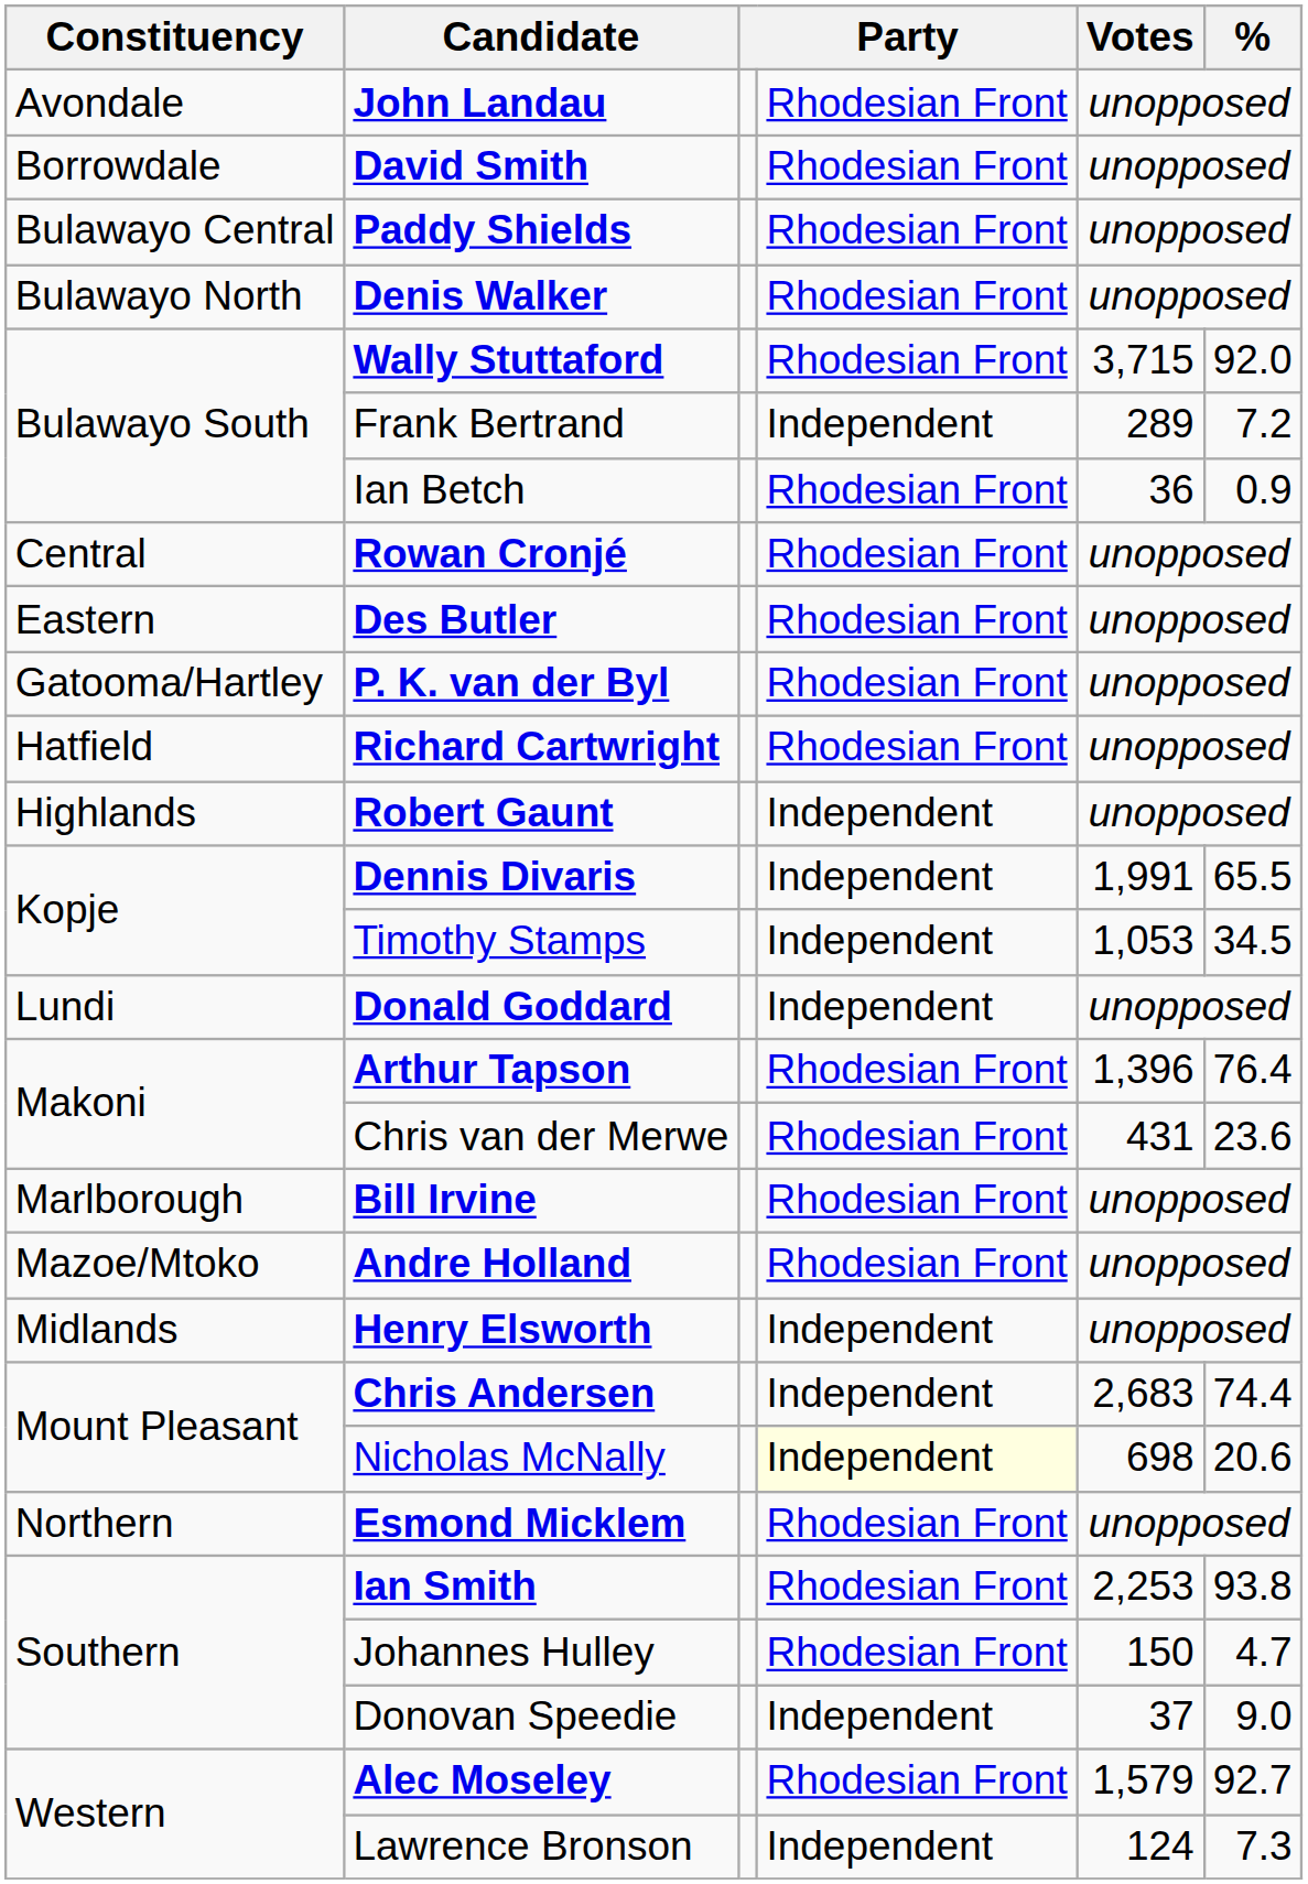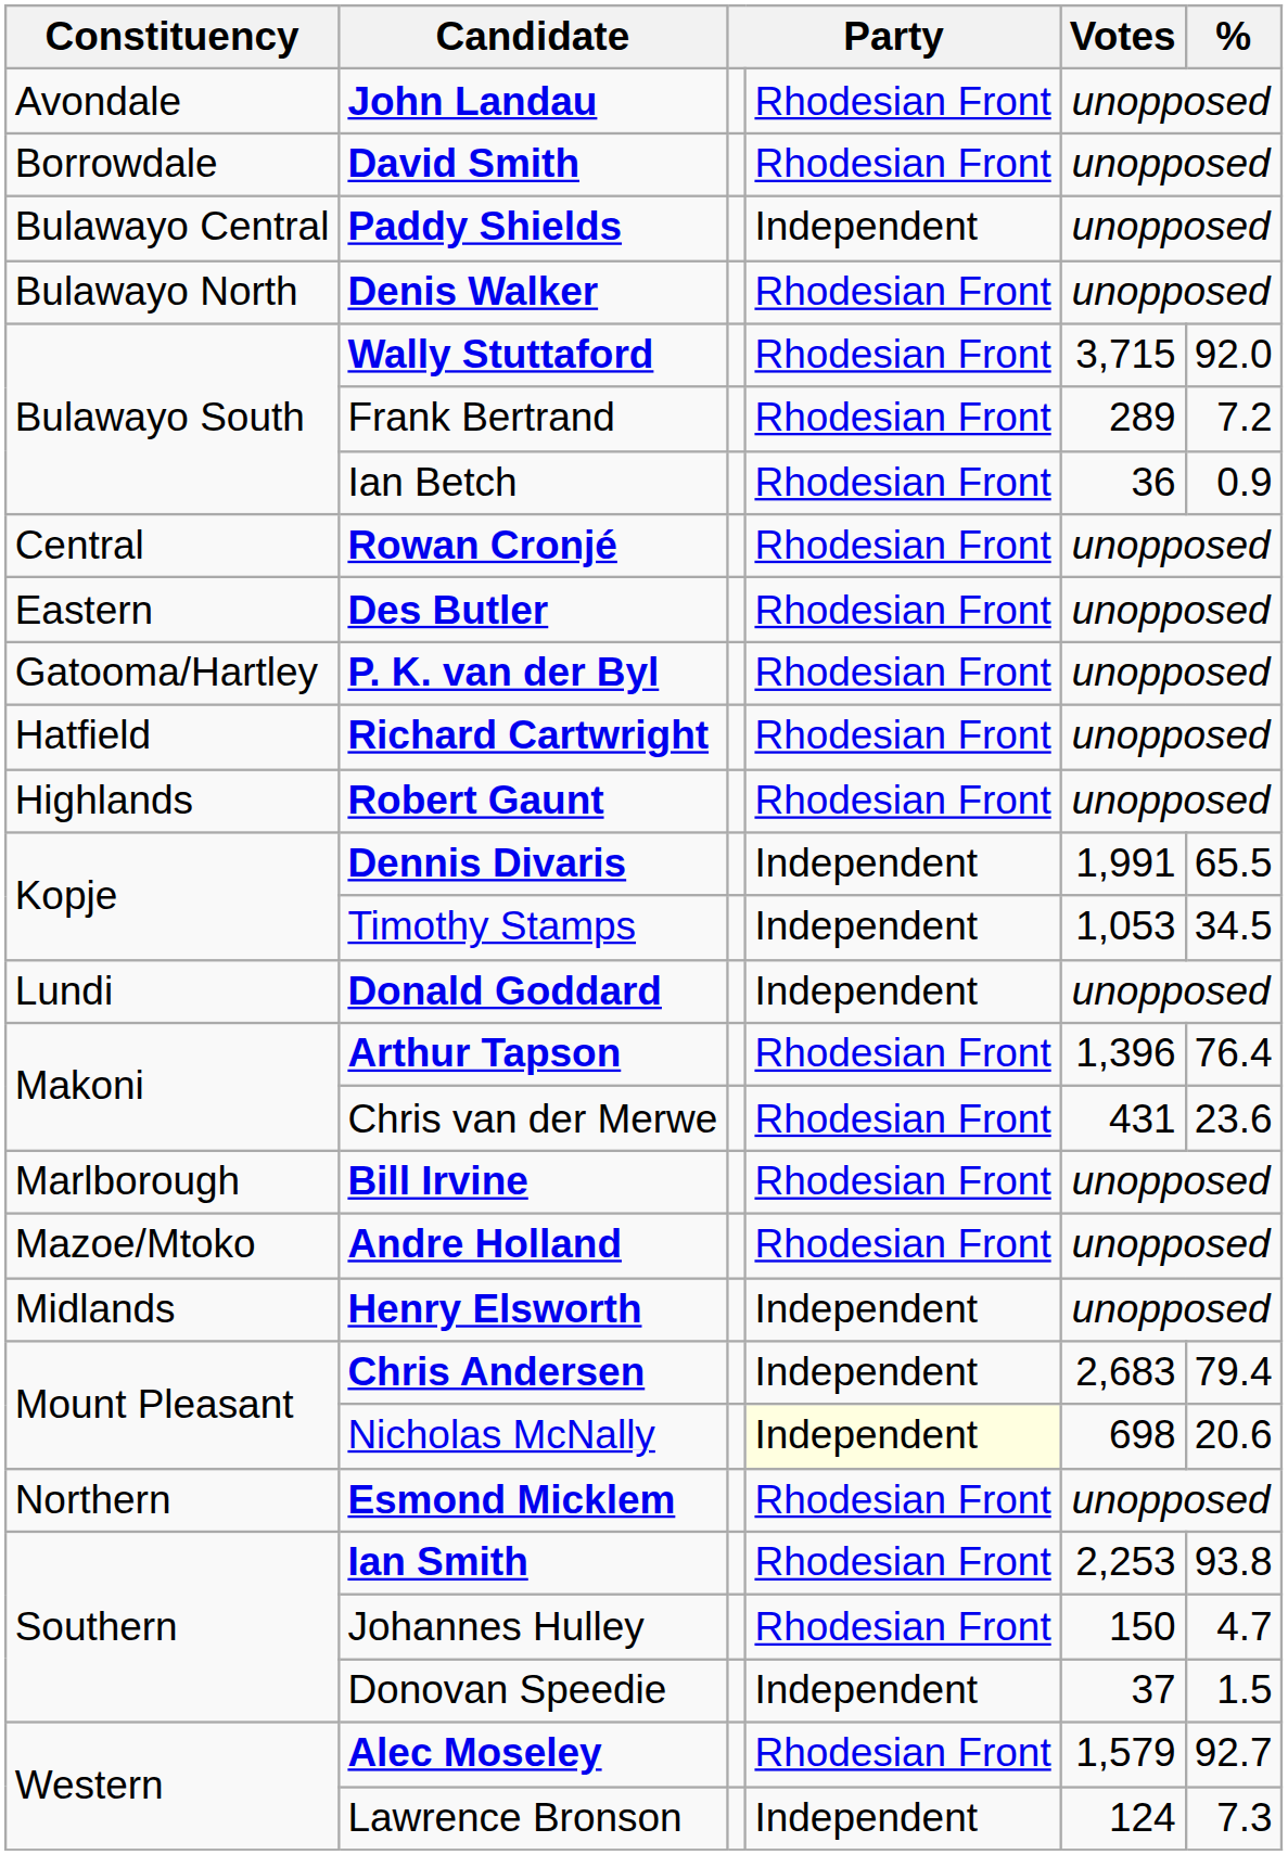Paddy Shields | column 4: Rhodesian Front -> Independent
Frank Bertrand | column 4: Independent -> Rhodesian Front
Robert Gaunt | column 4: Independent -> Rhodesian Front
Chris Andersen | %: 74.4 -> 79.4
Donovan Speedie | %: 9.0 -> 1.5
